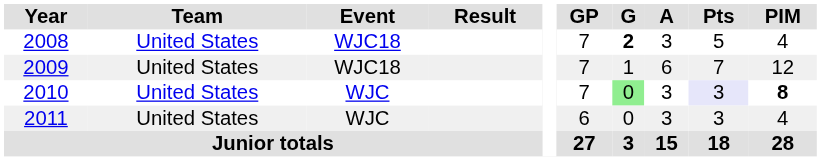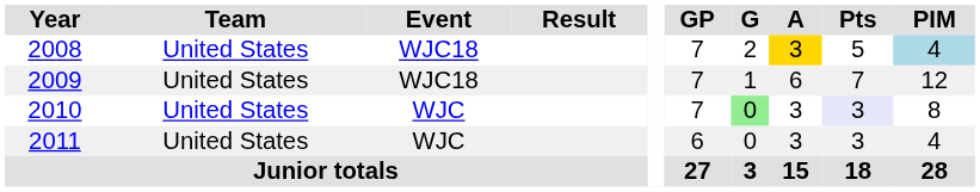2008 | G: bold -> normal
2008 | A: no background -> gold background
2008 | PIM: no background -> lightblue background
2010 | PIM: bold -> normal
